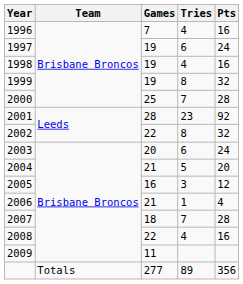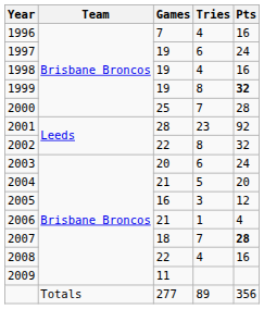1999 | Pts: normal -> bold
2007 | Pts: normal -> bold
